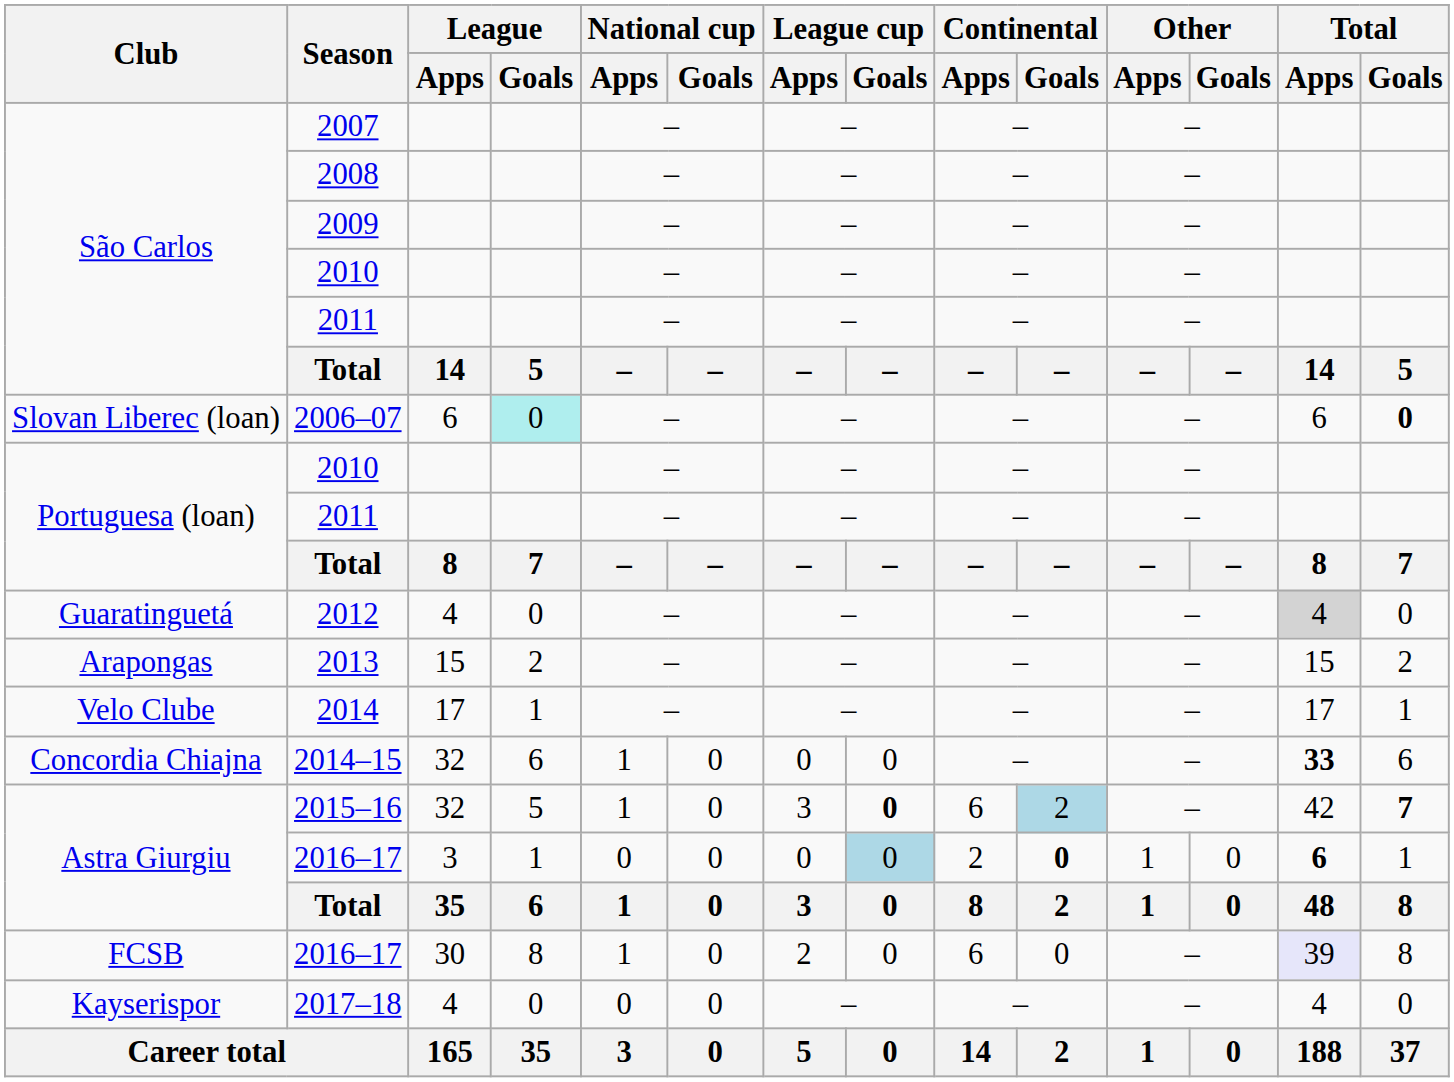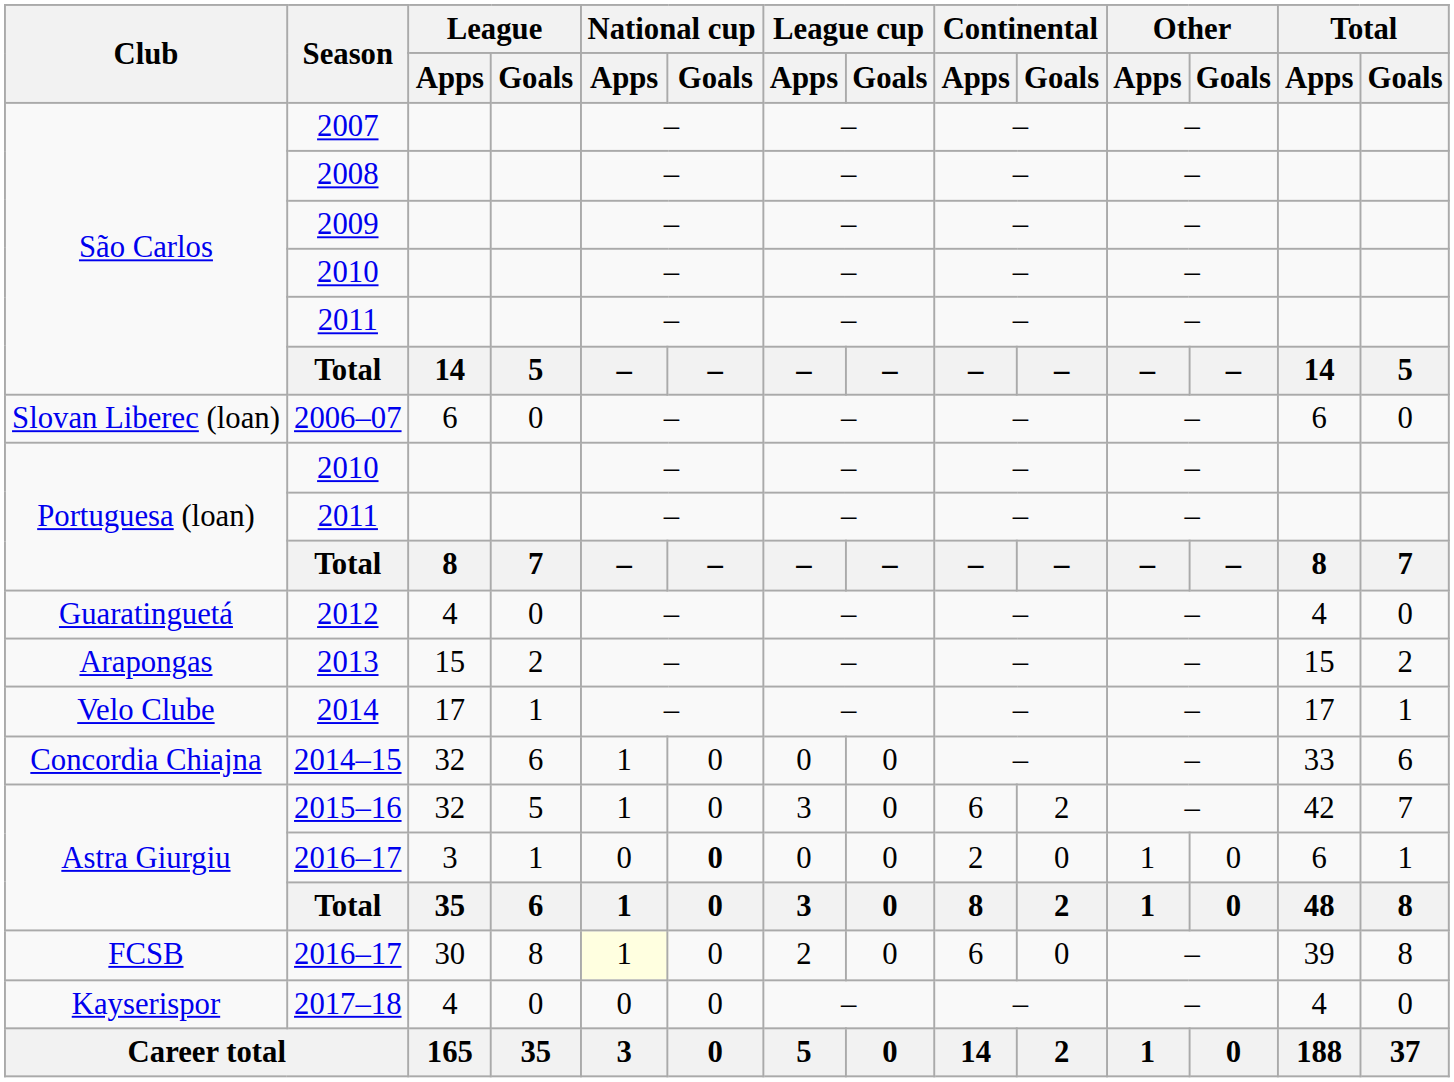2006–07 | League / Goals: paleturquoise background -> no background
2006–07 | Total / Goals: bold -> normal
2012 | Total / Apps: lightgrey background -> no background
2014–15 | Total / Apps: bold -> normal
2015–16 | League cup / Goals: bold -> normal
2015–16 | Continental / Goals: lightblue background -> no background
2015–16 | Total / Goals: bold -> normal
Astra Giurgiu / 2016–17 | National cup / Goals: normal -> bold
Astra Giurgiu / 2016–17 | League cup / Goals: lightblue background -> no background
Astra Giurgiu / 2016–17 | Continental / Goals: bold -> normal
Astra Giurgiu / 2016–17 | Total / Apps: bold -> normal
FCSB / 2016–17 | National cup / Apps: no background -> lightyellow background
FCSB / 2016–17 | Total / Apps: lavender background -> no background
